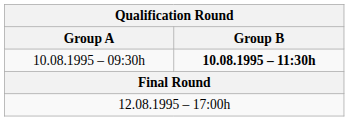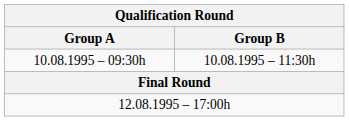10.08.1995 – 09:30h | Group B: bold -> normal
